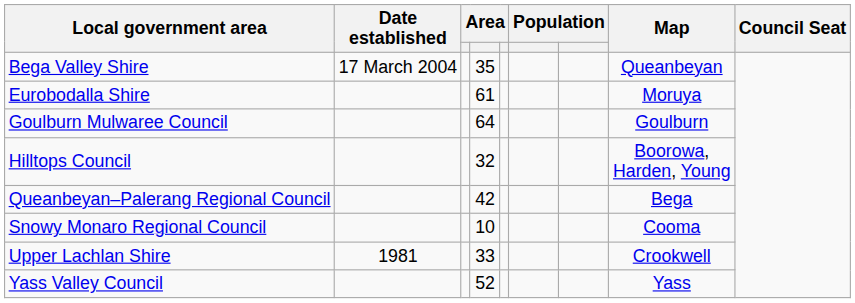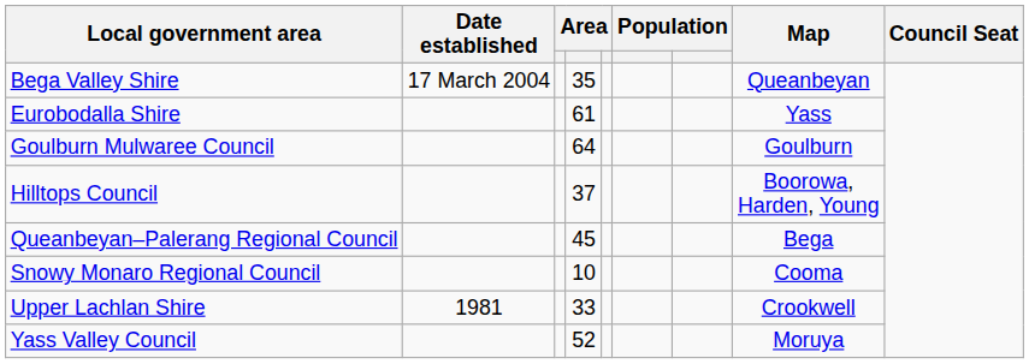Eurobodalla Shire | Map: Moruya -> Yass
Hilltops Council | column 4: 32 -> 37
Queanbeyan–Palerang Regional Council | column 4: 42 -> 45
Yass Valley Council | Map: Yass -> Moruya
